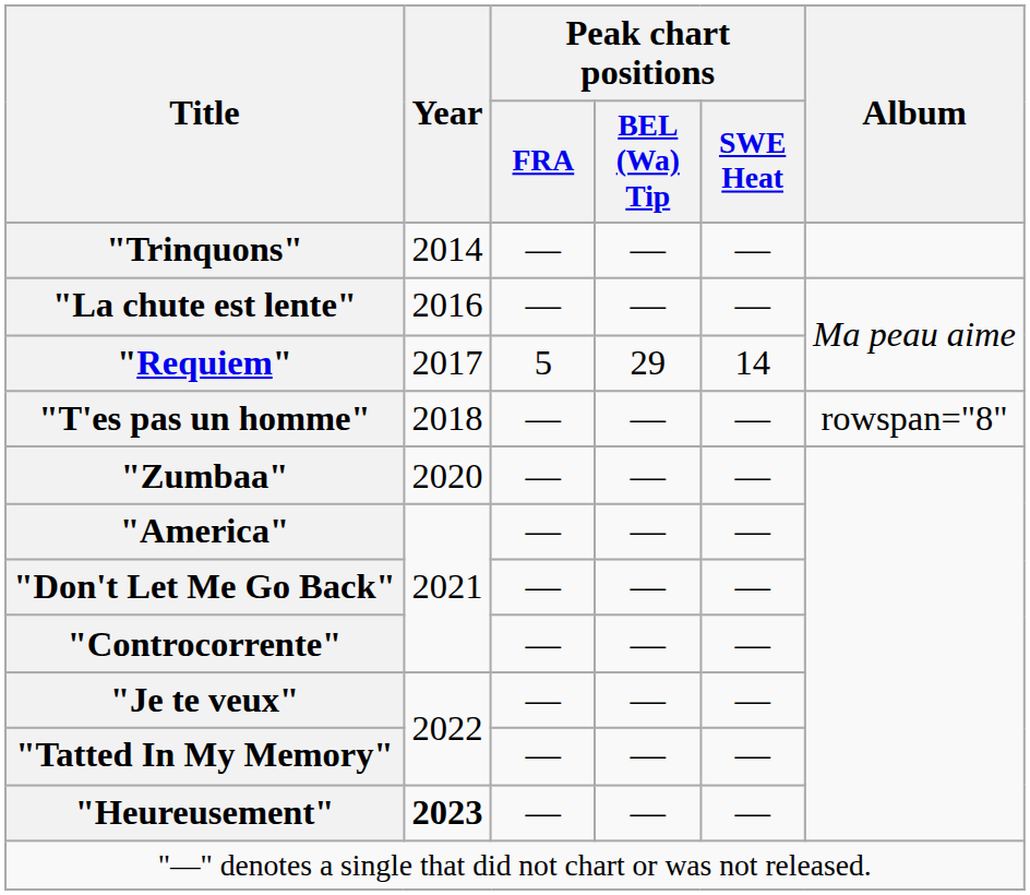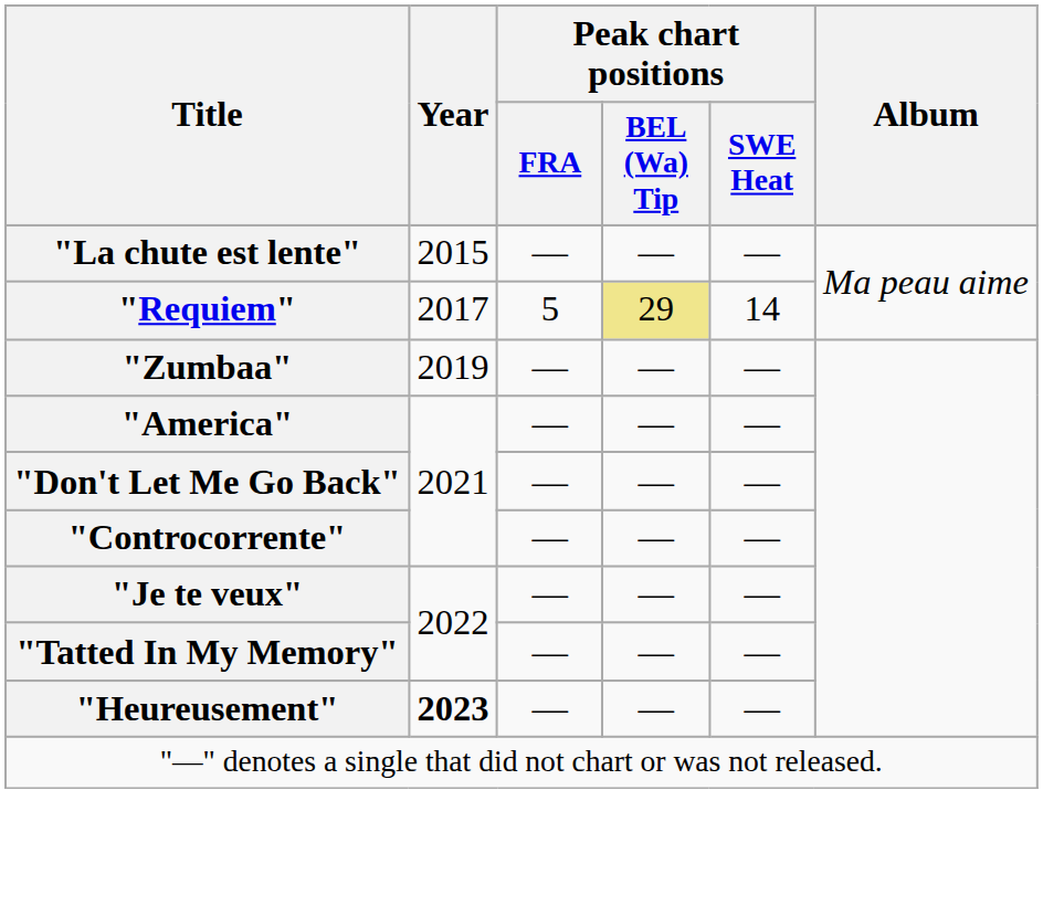- row: "Trinquons" | 2014 | — | — | —
"La chute est lente" | Year: 2016 -> 2015
"Requiem" | Peak chart positions / BEL (Wa) Tip: no background -> khaki background
- row: "T'es pas un homme" | 2018 | — | — | — | rowspan="8"
"Zumbaa" | Year: 2020 -> 2019
